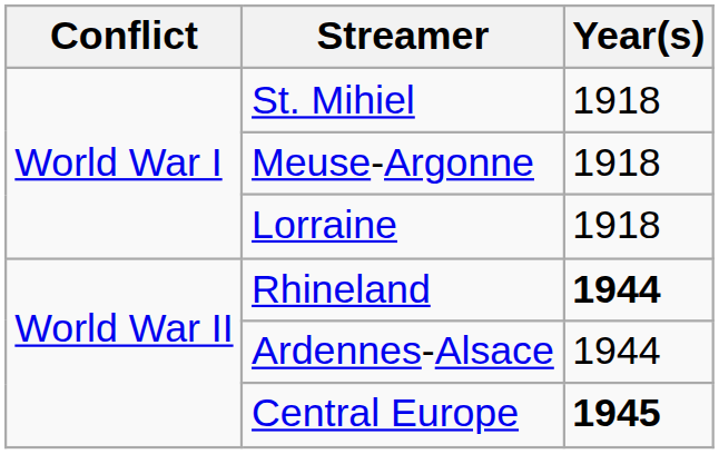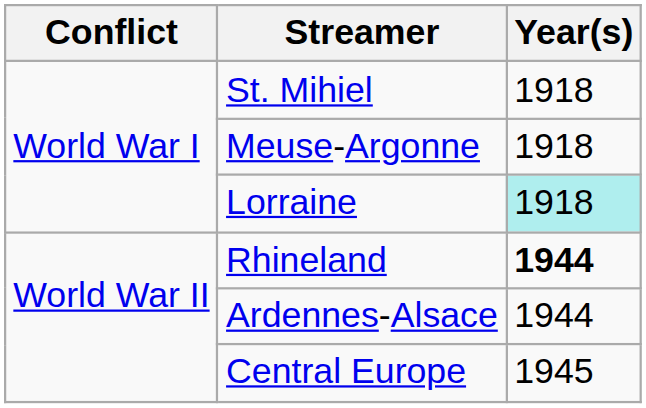Lorraine | Year(s): no background -> paleturquoise background
Central Europe | Year(s): bold -> normal
